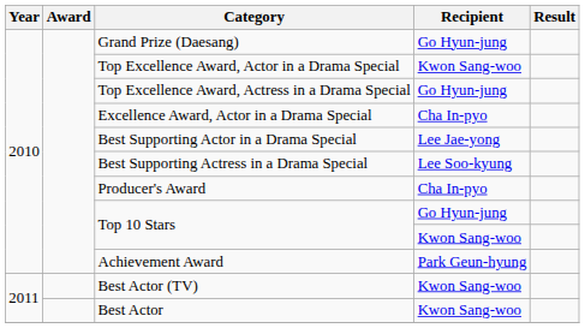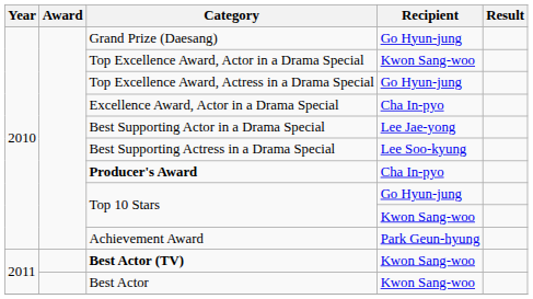Producer's Award | Category: normal -> bold
Best Actor (TV) | Category: normal -> bold
